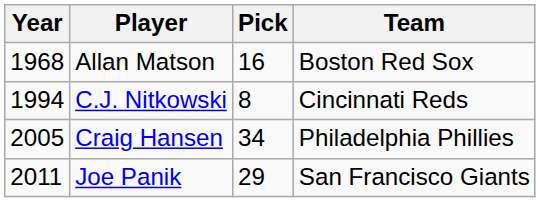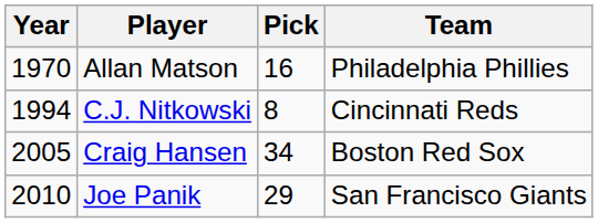Allan Matson | Year: 1968 -> 1970
Allan Matson | Team: Boston Red Sox -> Philadelphia Phillies
Craig Hansen | Team: Philadelphia Phillies -> Boston Red Sox
Joe Panik | Year: 2011 -> 2010
